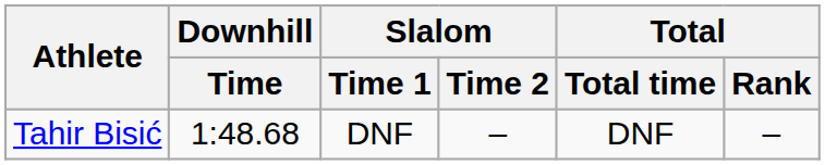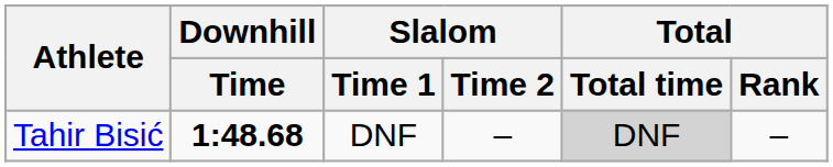Tahir Bisić | Downhill / Time: normal -> bold
Tahir Bisić | Total / Total time: no background -> lightgrey background
